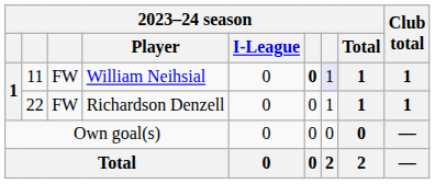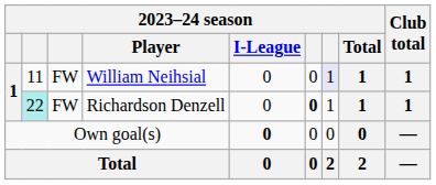William Neihsial | column 6: bold -> normal
Richardson Denzell | column 2: no background -> paleturquoise background
Richardson Denzell | column 6: normal -> bold
Own goal(s) | 2023–24 season / I-League: normal -> bold
